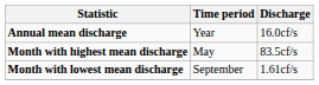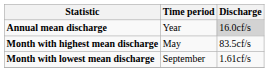row 2 | Discharge: no background -> lightgrey background
